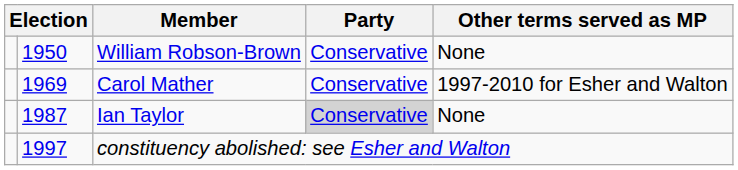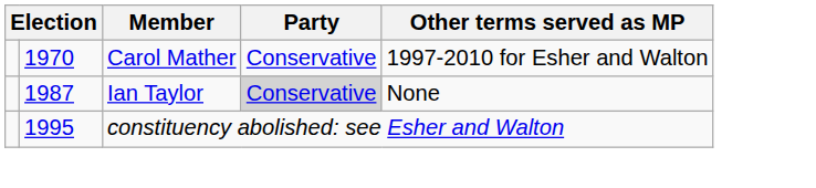- row: 1950 | William Robson-Brown | Conservative | None
Carol Mather | column 2: 1969 -> 1970
constituency abolished: see Esher and Walton | column 2: 1997 -> 1995
